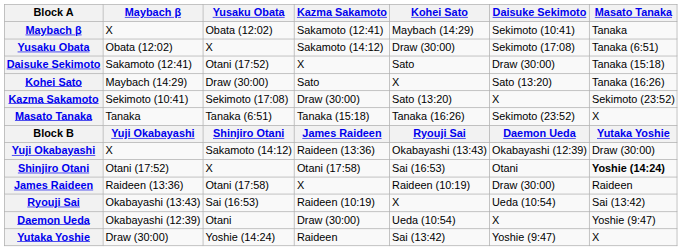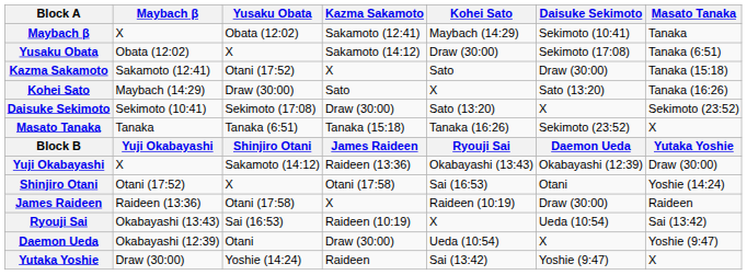row 4 | Block A: Daisuke Sekimoto -> Kazma Sakamoto
row 6 | Block A: Kazma Sakamoto -> Daisuke Sekimoto
row 10 | Masato Tanaka: bold -> normal
